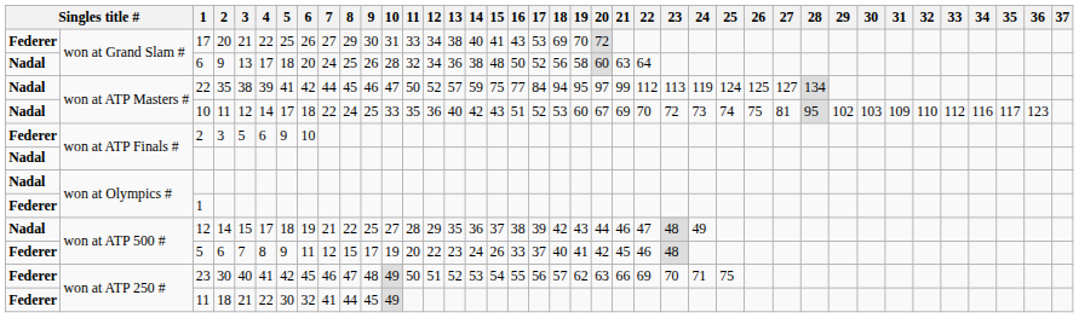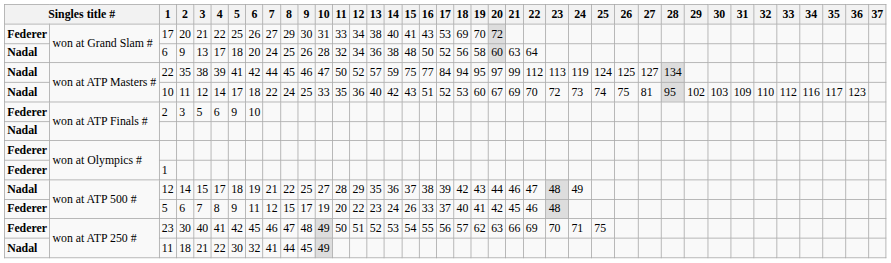row 8 | column 1: Nadal -> Federer
row 13 | column 1: Federer -> Nadal
